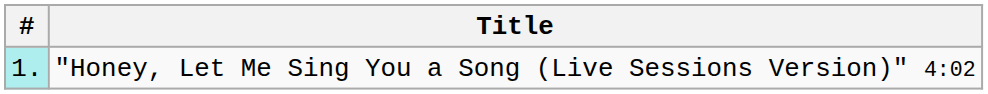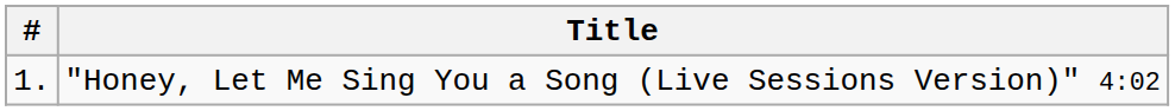"Honey, Let Me Sing You a Song (Live Sessions Version)" 4:02 | #: paleturquoise background -> no background
